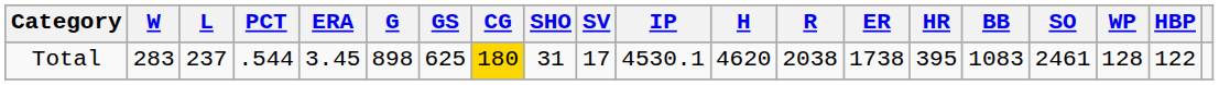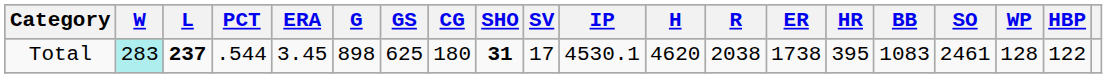row 2 | W: no background -> paleturquoise background
row 2 | L: normal -> bold
row 2 | CG: gold background -> no background
row 2 | SHO: normal -> bold
